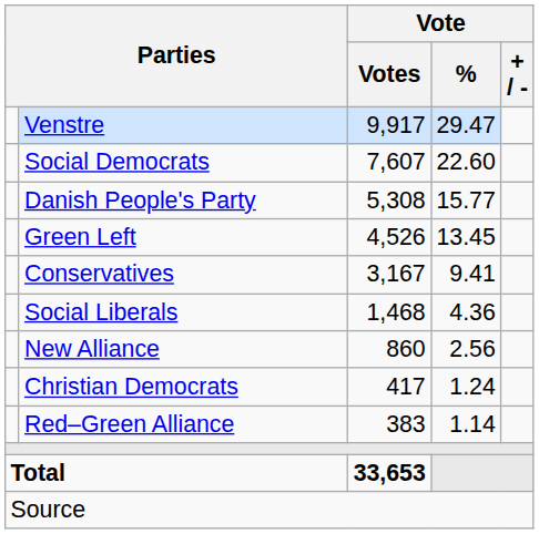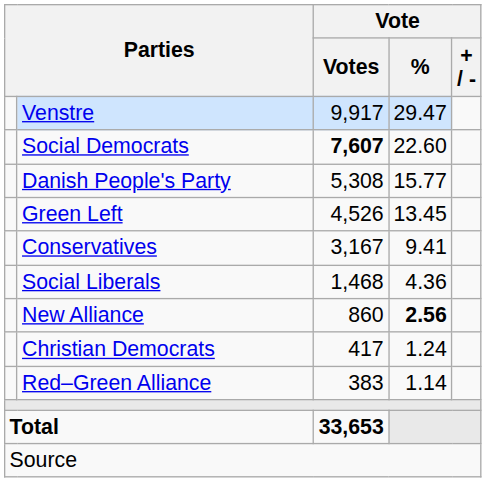Social Democrats | Vote / Votes: normal -> bold
New Alliance | Vote / %: normal -> bold
